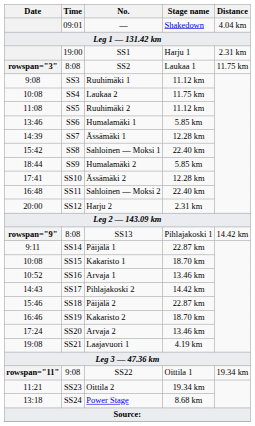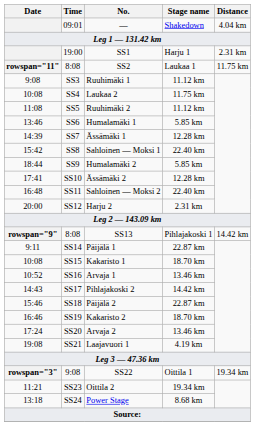SS2 | Date: rowspan="3" -> rowspan="11"
SS22 | Date: rowspan="11" -> rowspan="3"
